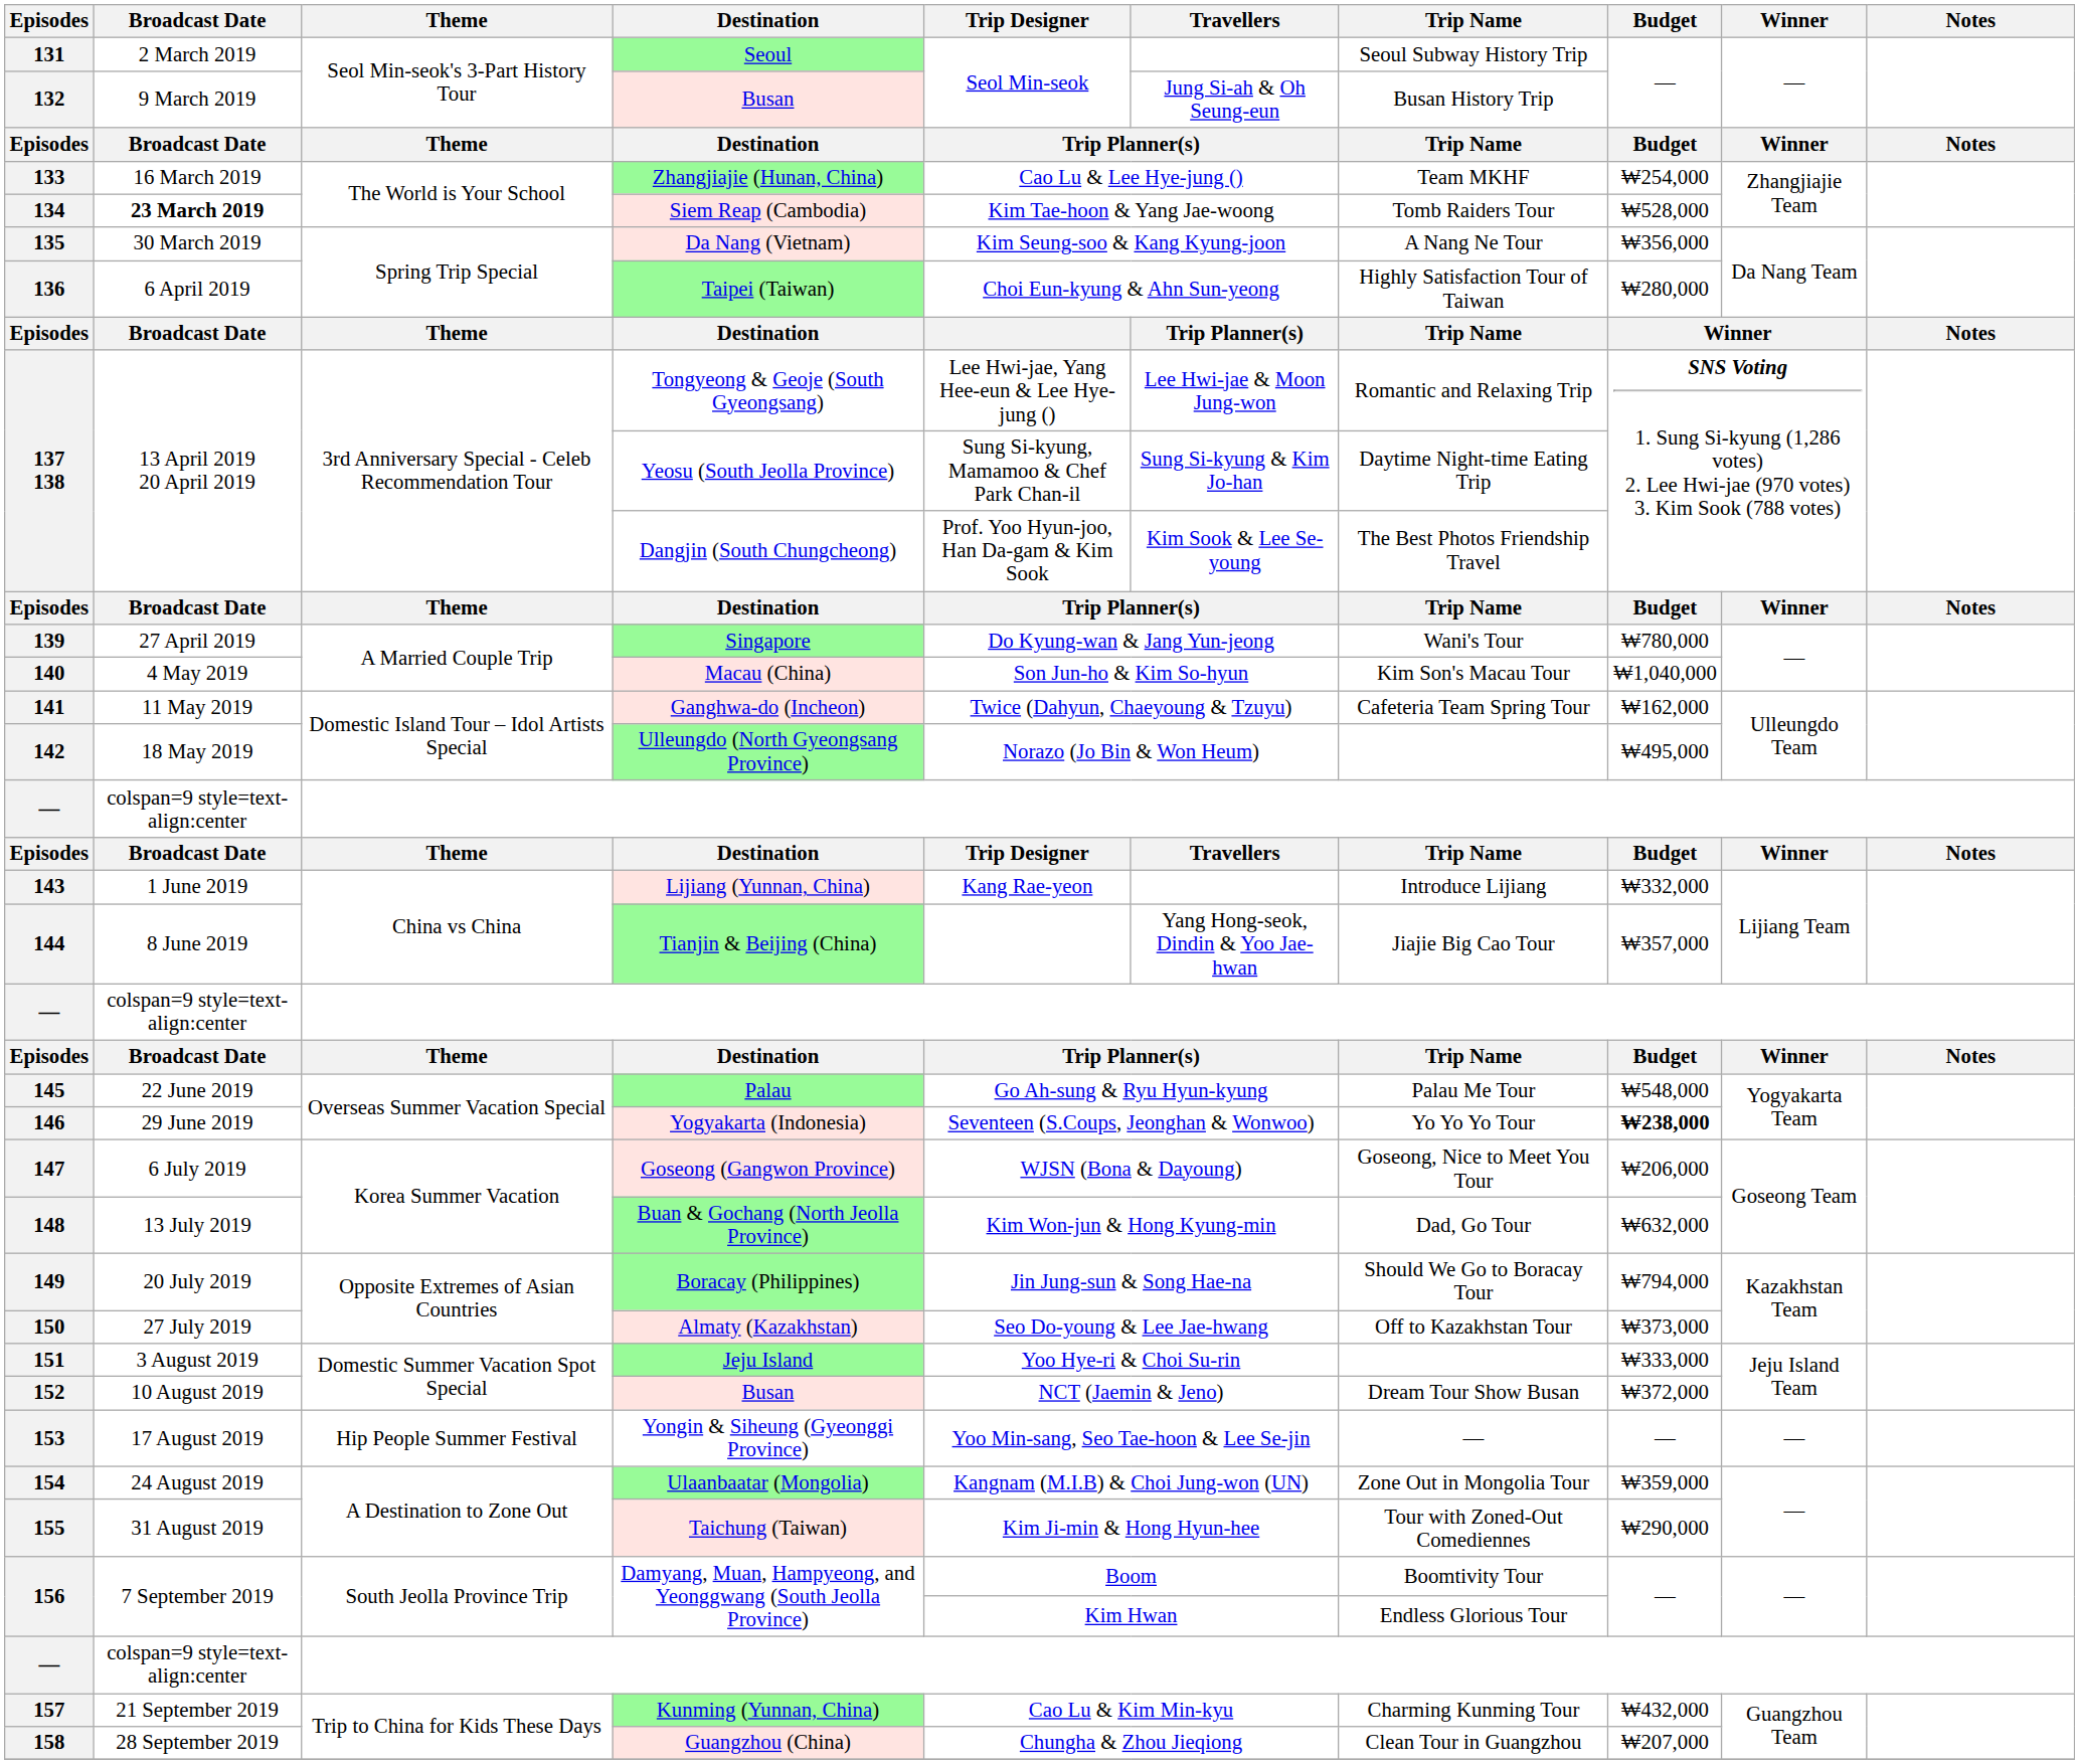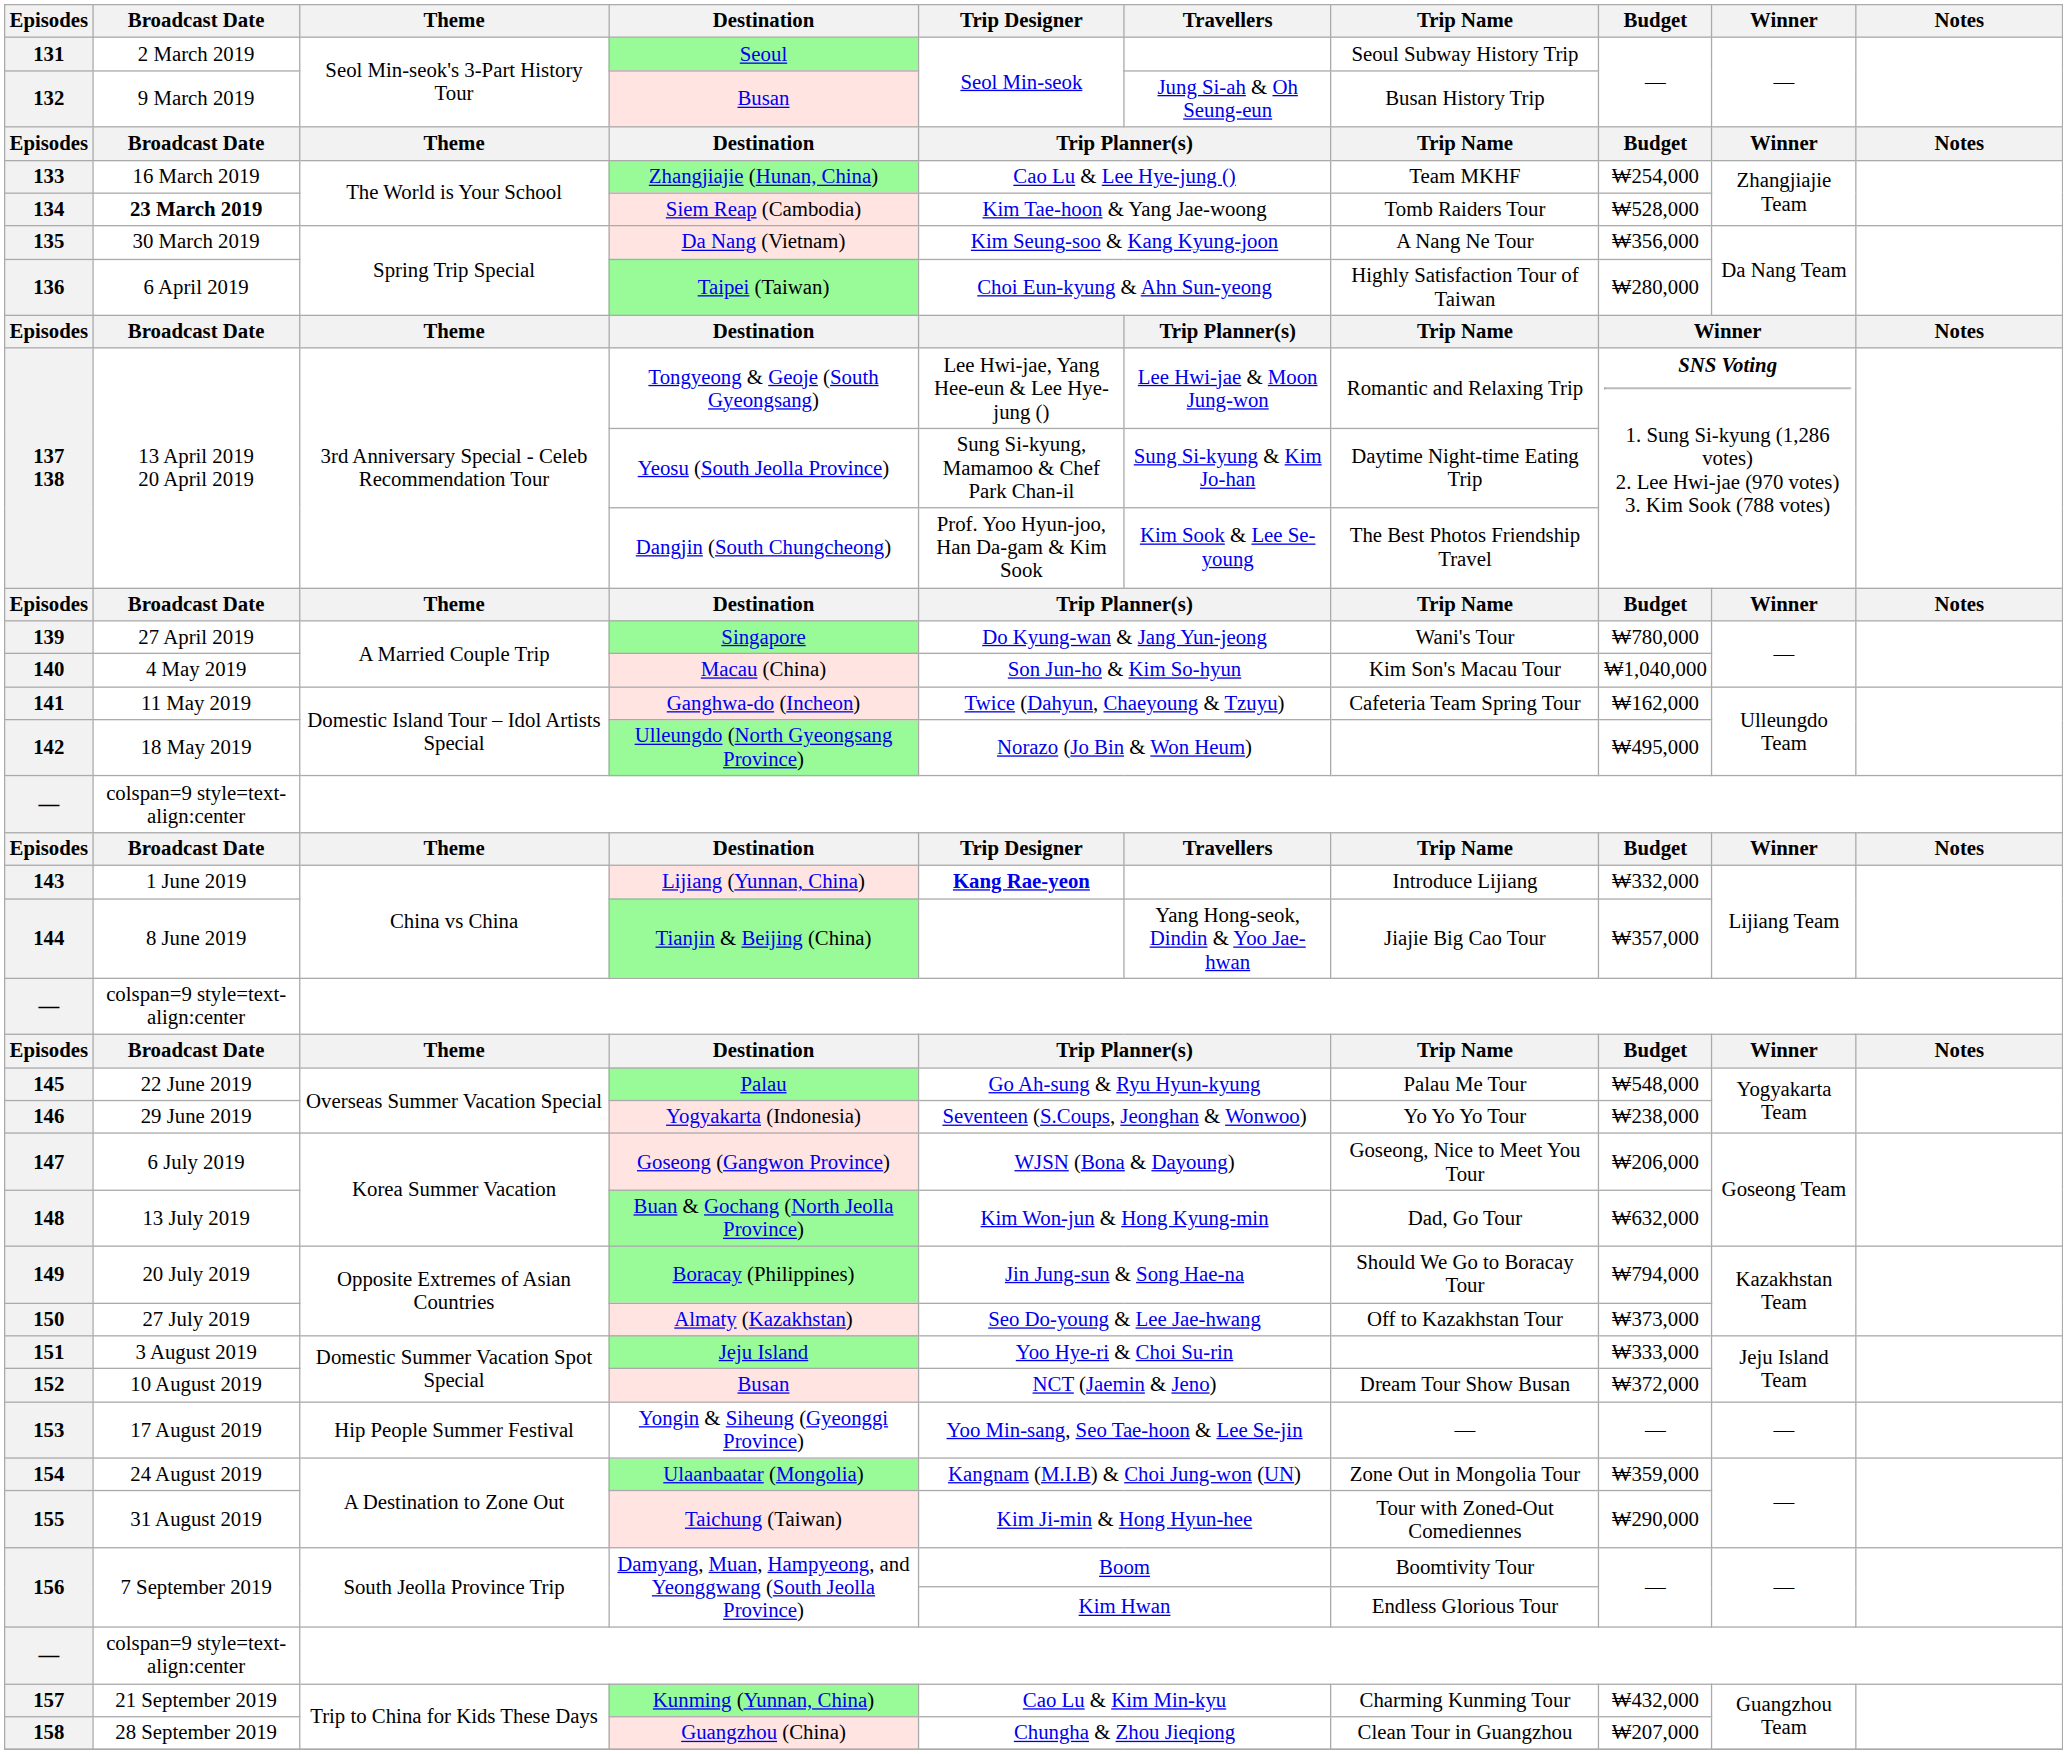Lijiang (Yunnan, China) | Trip Designer: normal -> bold
Yogyakarta (Indonesia) | Budget: bold -> normal
